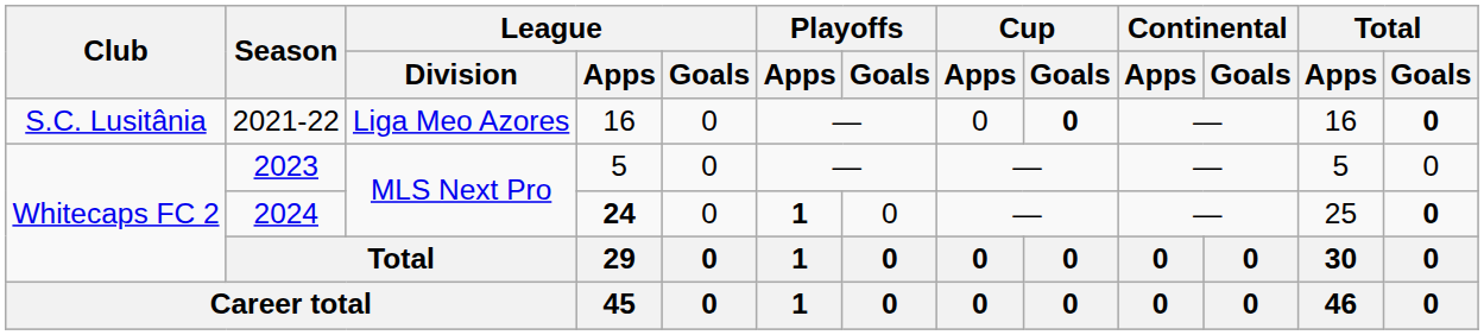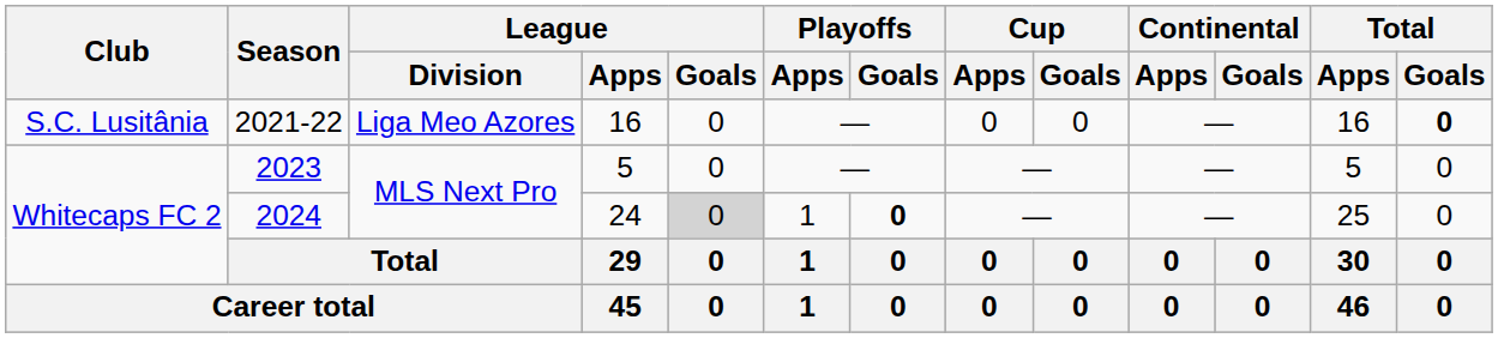2021-22 | Cup / Goals: bold -> normal
2024 | League / Apps: bold -> normal
2024 | League / Goals: no background -> lightgrey background
2024 | Playoffs / Apps: bold -> normal
2024 | Playoffs / Goals: normal -> bold
2024 | Total / Goals: bold -> normal
